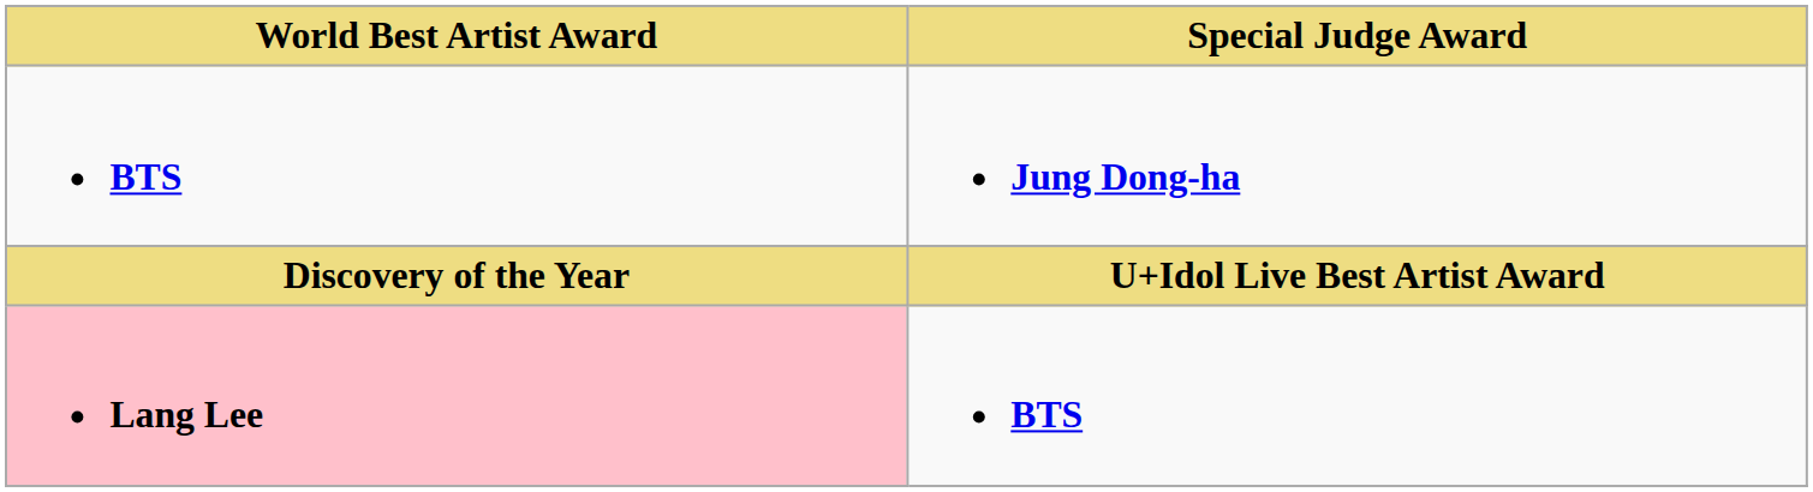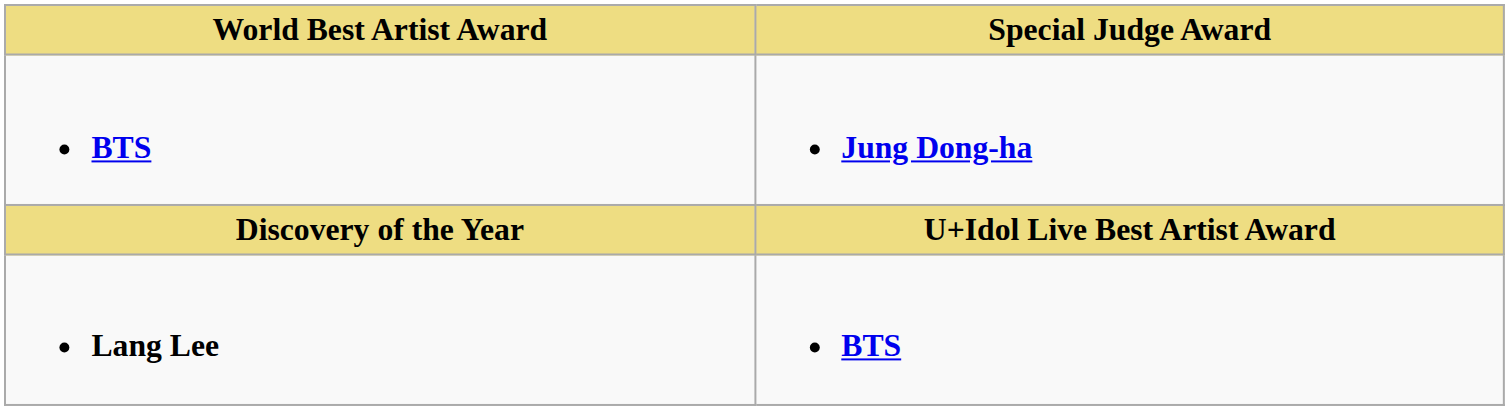Lang Lee | World Best Artist Award: pink background -> no background
